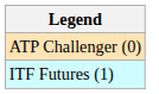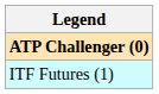row 2 | column 1: normal -> bold
